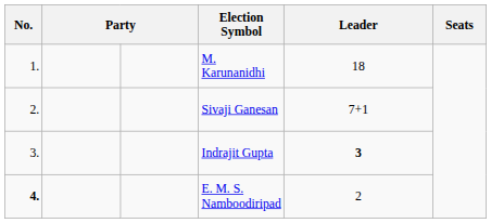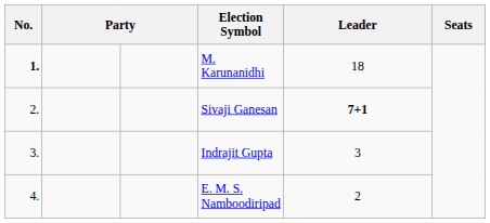M. Karunanidhi | No.: normal -> bold
Sivaji Ganesan | Leader: normal -> bold
Indrajit Gupta | Leader: bold -> normal
E. M. S. Namboodiripad | No.: bold -> normal
